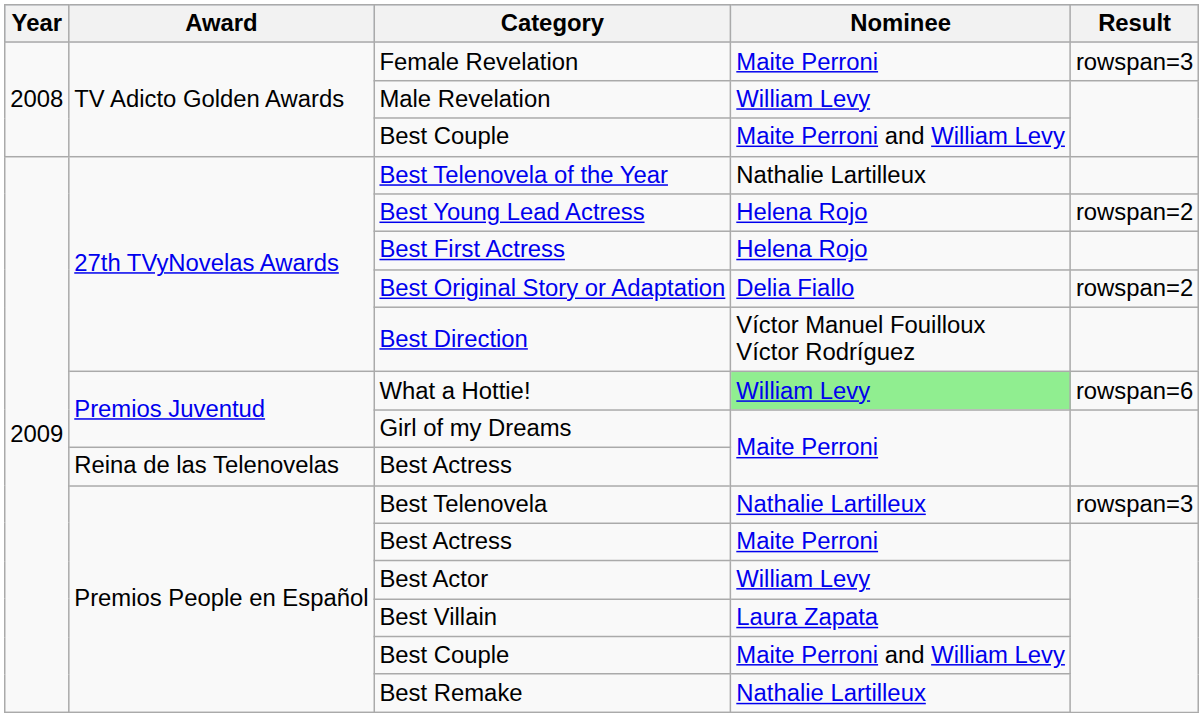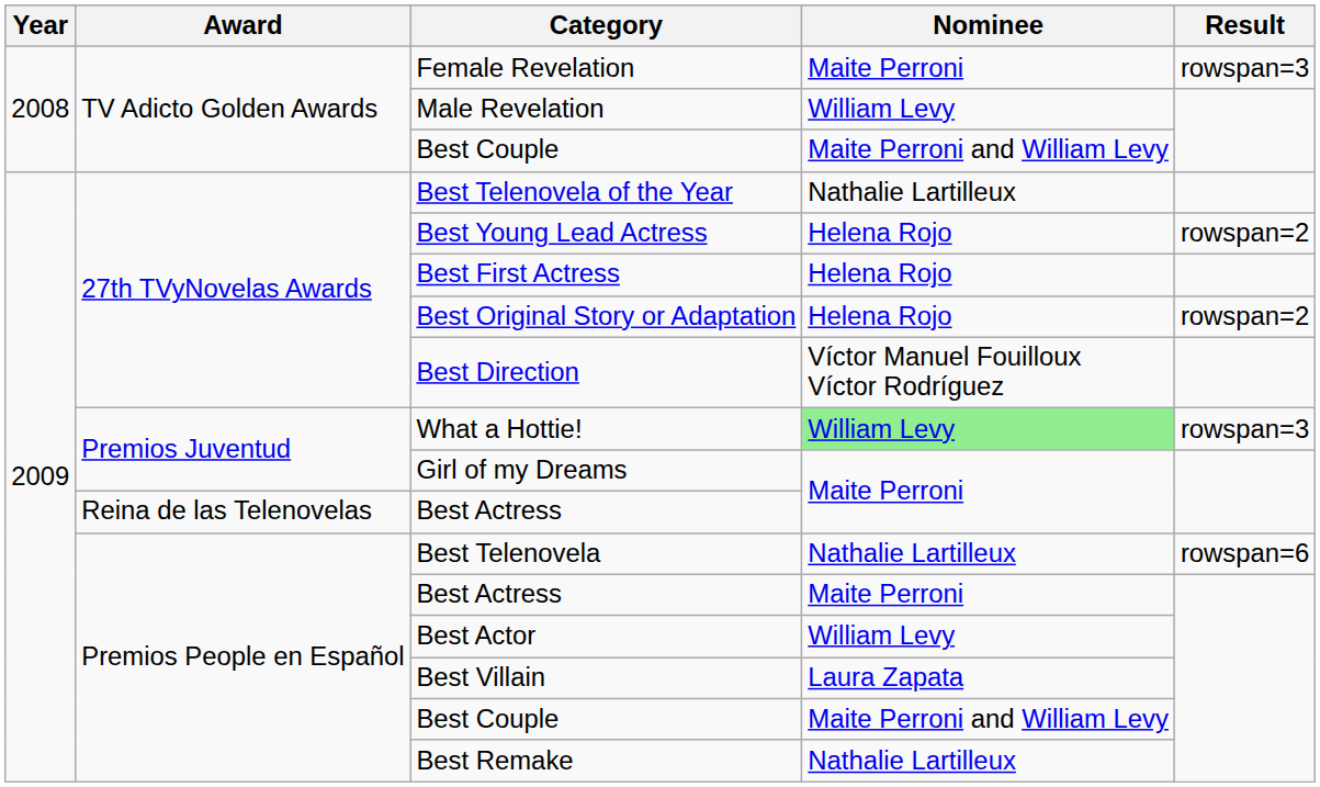Best Original Story or Adaptation | Nominee: Delia Fiallo -> Helena Rojo
What a Hottie! | Result: rowspan=6 -> rowspan=3
Best Telenovela | Result: rowspan=3 -> rowspan=6
